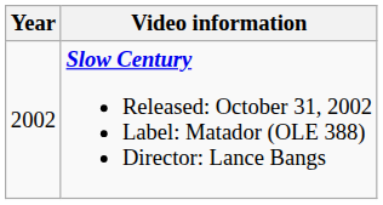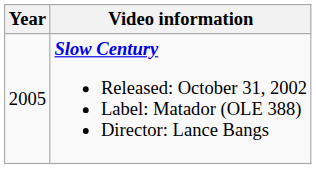row 2 | Year: 2002 -> 2005
